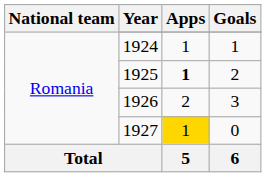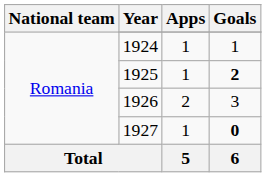1925 | Apps: bold -> normal
1925 | Goals: normal -> bold
1927 | Apps: gold background -> no background
1927 | Goals: normal -> bold
